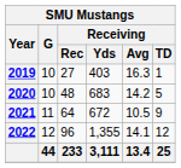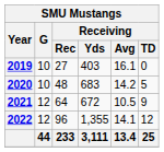2019 | Receiving / Avg: 16.3 -> 16.1
2019 | Receiving / TD: 1 -> 0
2021 | G: 11 -> 12
